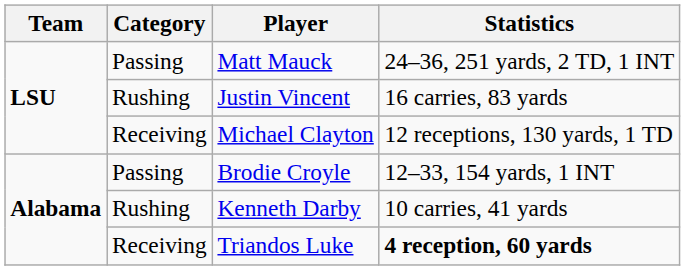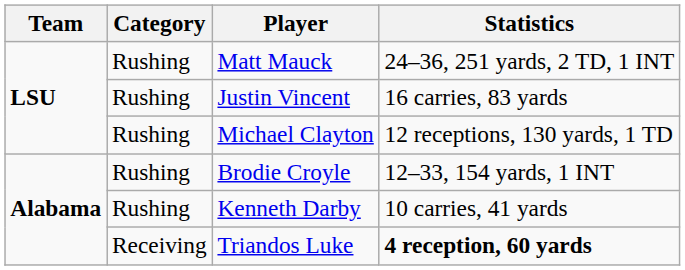Matt Mauck | Category: Passing -> Rushing
Michael Clayton | Category: Receiving -> Rushing
Brodie Croyle | Category: Passing -> Rushing
